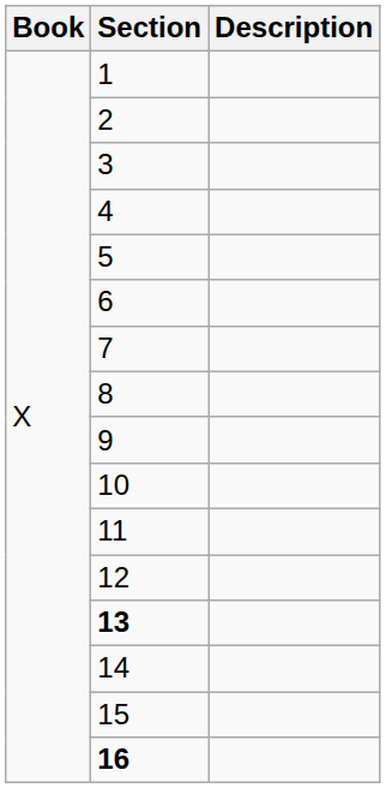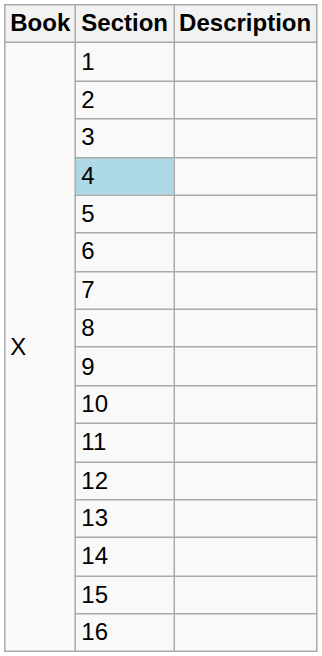4 | Section: no background -> lightblue background
13 | Section: bold -> normal
16 | Section: bold -> normal
